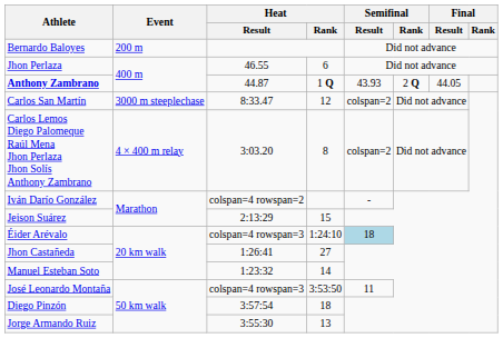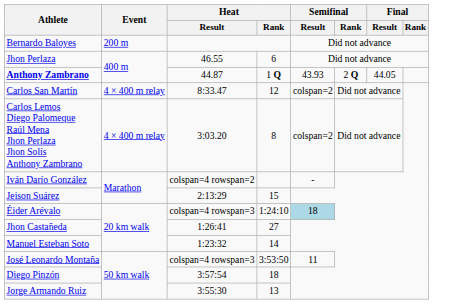Carlos San Martín | Event: 3000 m steeplechase -> 4 × 400 m relay
